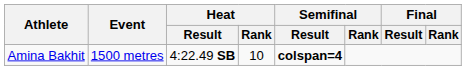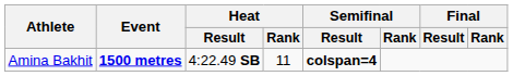Amina Bakhit | Event: normal -> bold
Amina Bakhit | Heat / Rank: 10 -> 11
